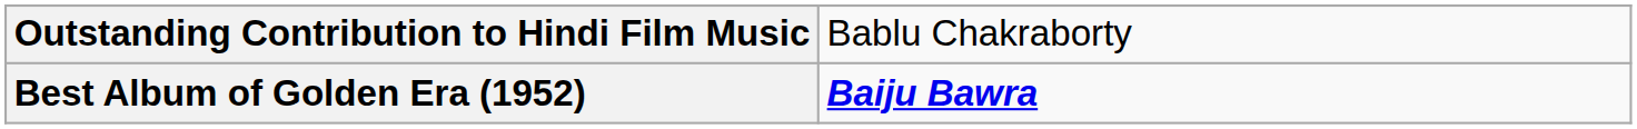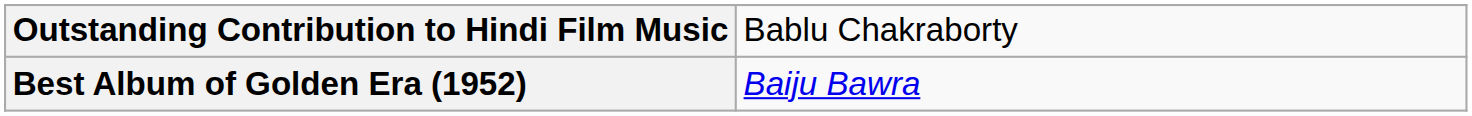Best Album of Golden Era (1952) | column 2: bold -> normal
